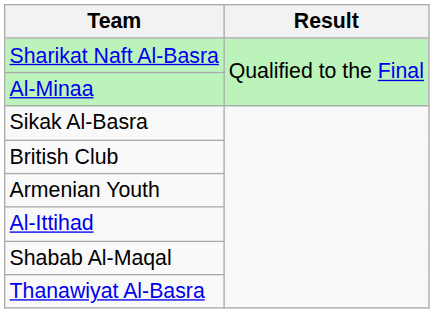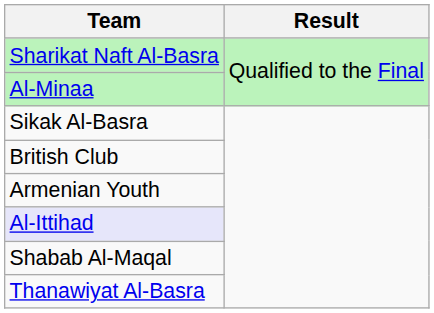Al-Ittihad | Team: no background -> lavender background
